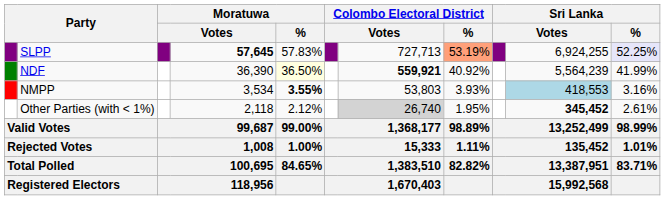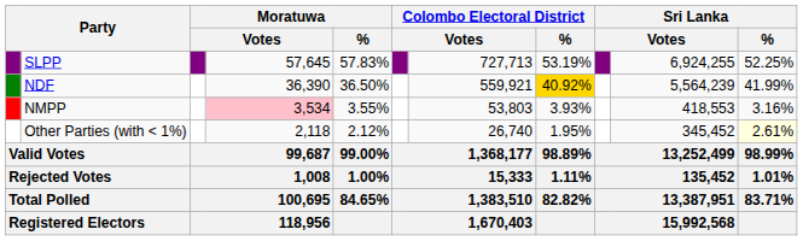SLPP | column 4: bold -> normal
SLPP | Colombo Electoral District / %: lightsalmon background -> no background
SLPP | Sri Lanka / %: lavender background -> no background
NDF | Moratuwa / %: lightyellow background -> no background
NDF | column 7: bold -> normal
NDF | Colombo Electoral District / %: no background -> gold background
NMPP | column 4: no background -> pink background
NMPP | Moratuwa / %: bold -> normal
NMPP | column 10: lightblue background -> no background
Other Parties (with < 1%) | column 7: lightgrey background -> no background
Other Parties (with < 1%) | column 10: bold -> normal
Other Parties (with < 1%) | Sri Lanka / %: no background -> lightyellow background
